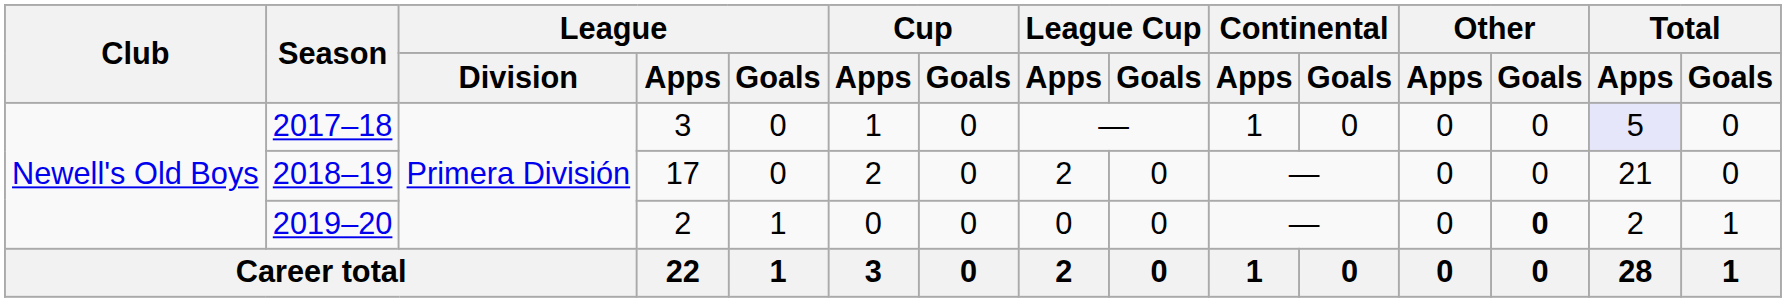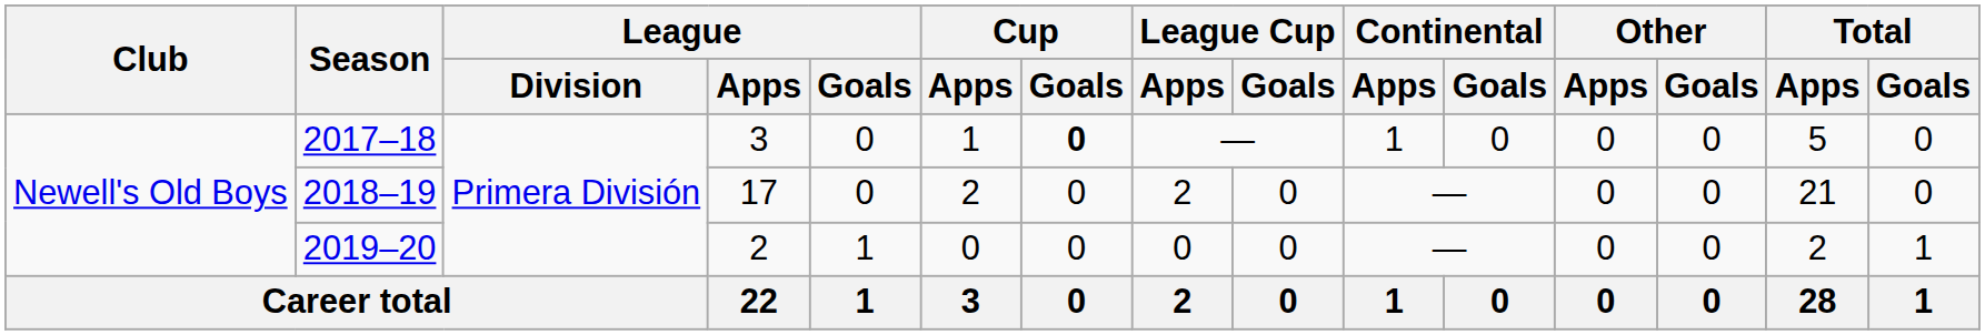2017–18 | Cup / Goals: normal -> bold
2017–18 | Total / Apps: lavender background -> no background
2019–20 | Other / Goals: bold -> normal
